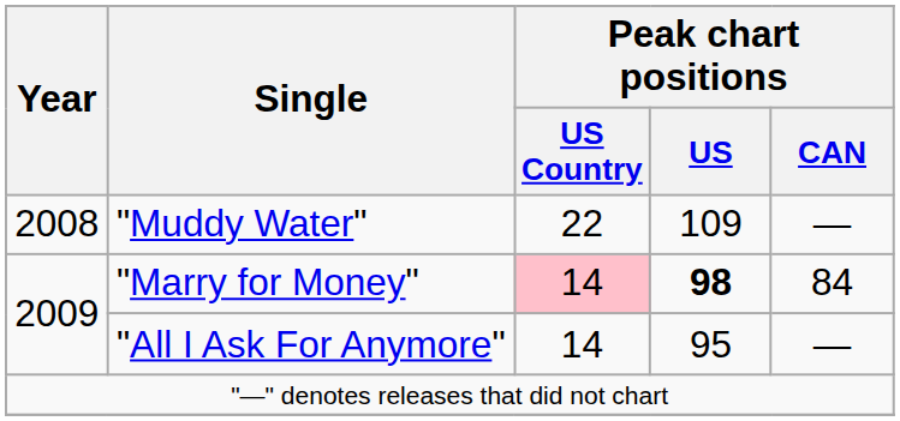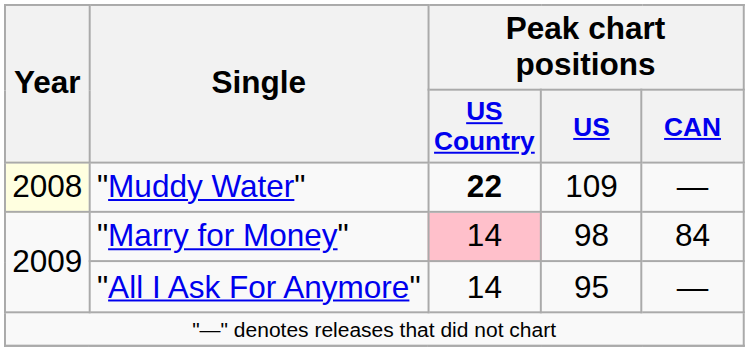"Muddy Water" | Year: no background -> lightyellow background
"Muddy Water" | Peak chart positions / US Country: normal -> bold
"Marry for Money" | Peak chart positions / US: bold -> normal
